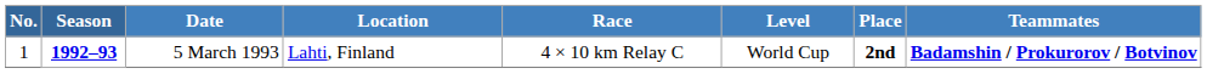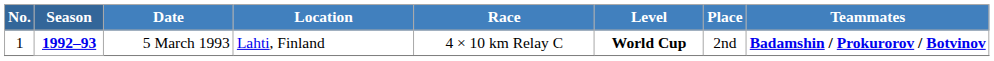5 March 1993 | Level: normal -> bold
5 March 1993 | Place: bold -> normal
